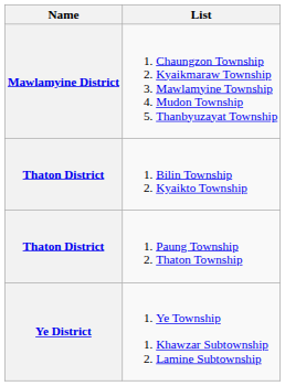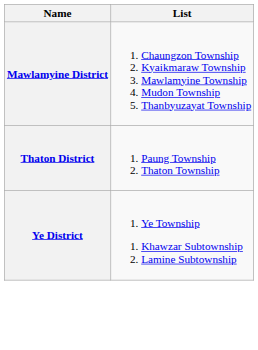- row: Thaton District | Bilin Township Kyaikto Township
